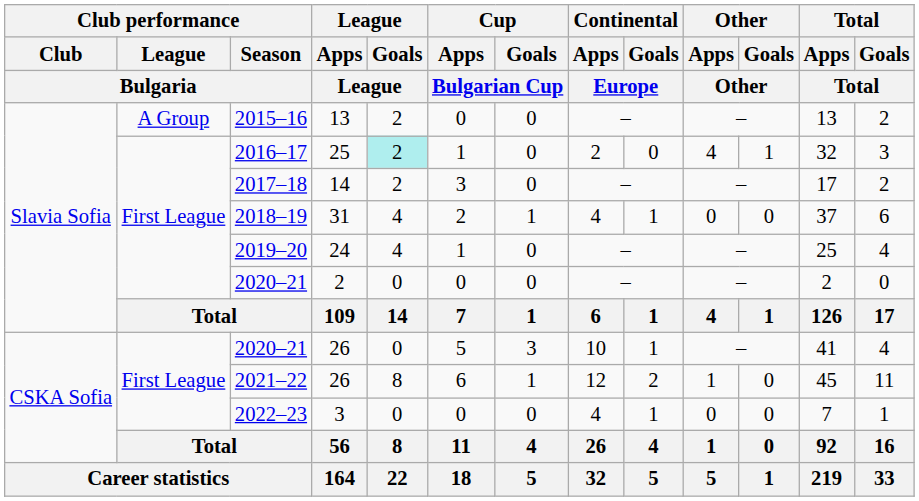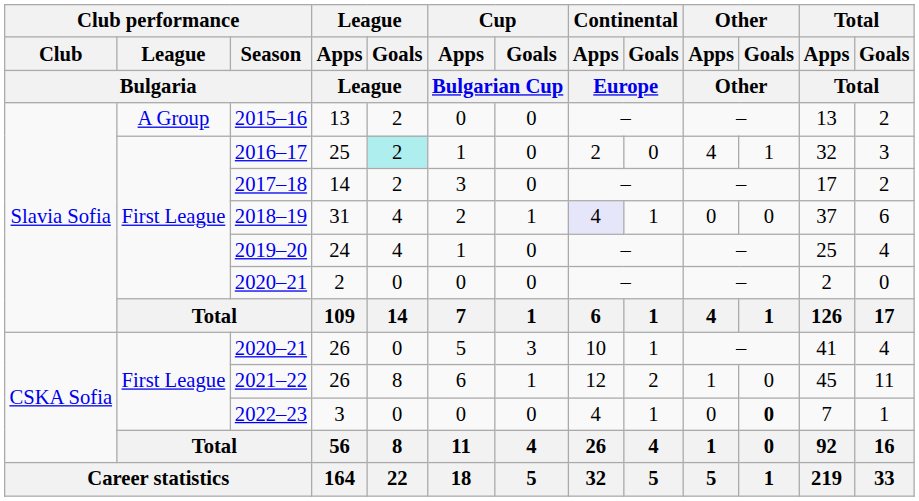2018–19 | Continental / Apps / Europe: no background -> lavender background
2022–23 | Other / Goals / Other: normal -> bold
